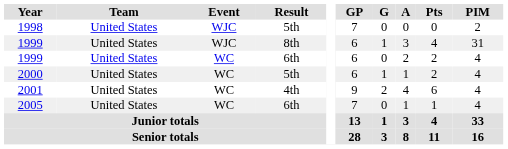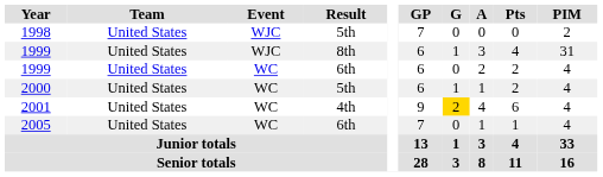2001 | G: no background -> gold background
